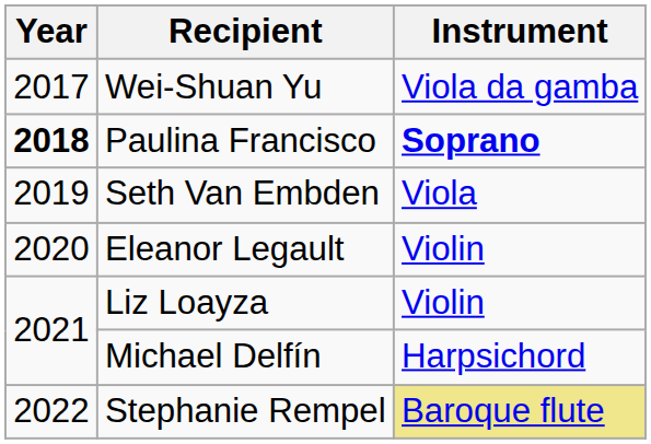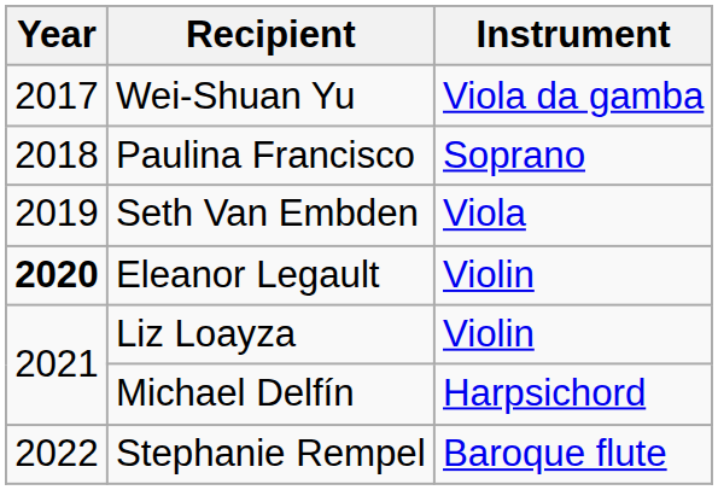Paulina Francisco | Year: bold -> normal
Paulina Francisco | Instrument: bold -> normal
Eleanor Legault | Year: normal -> bold
Stephanie Rempel | Instrument: khaki background -> no background
